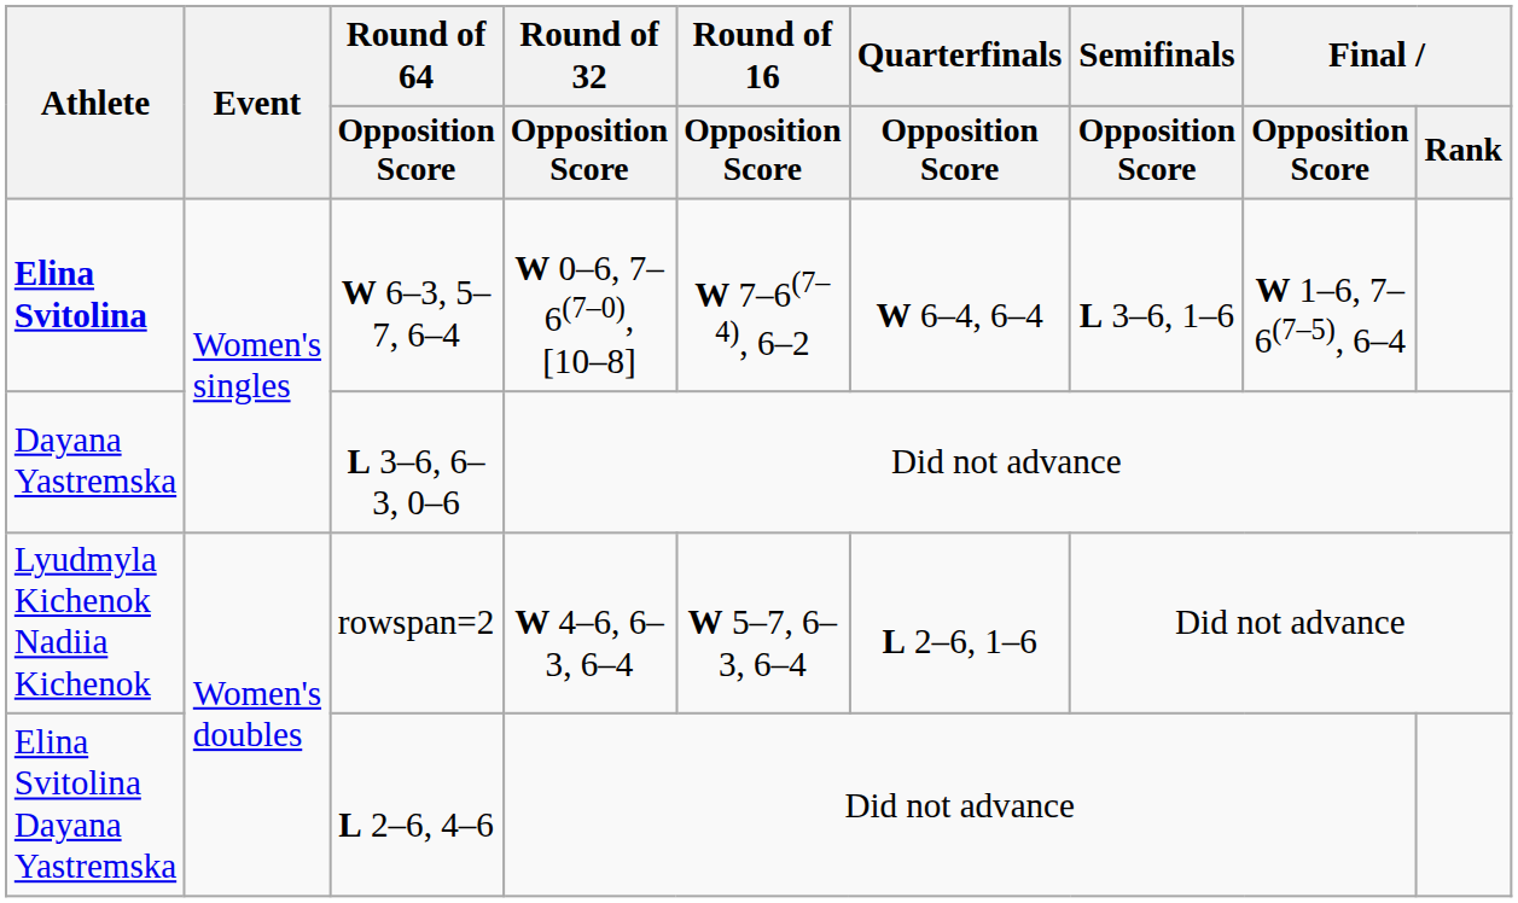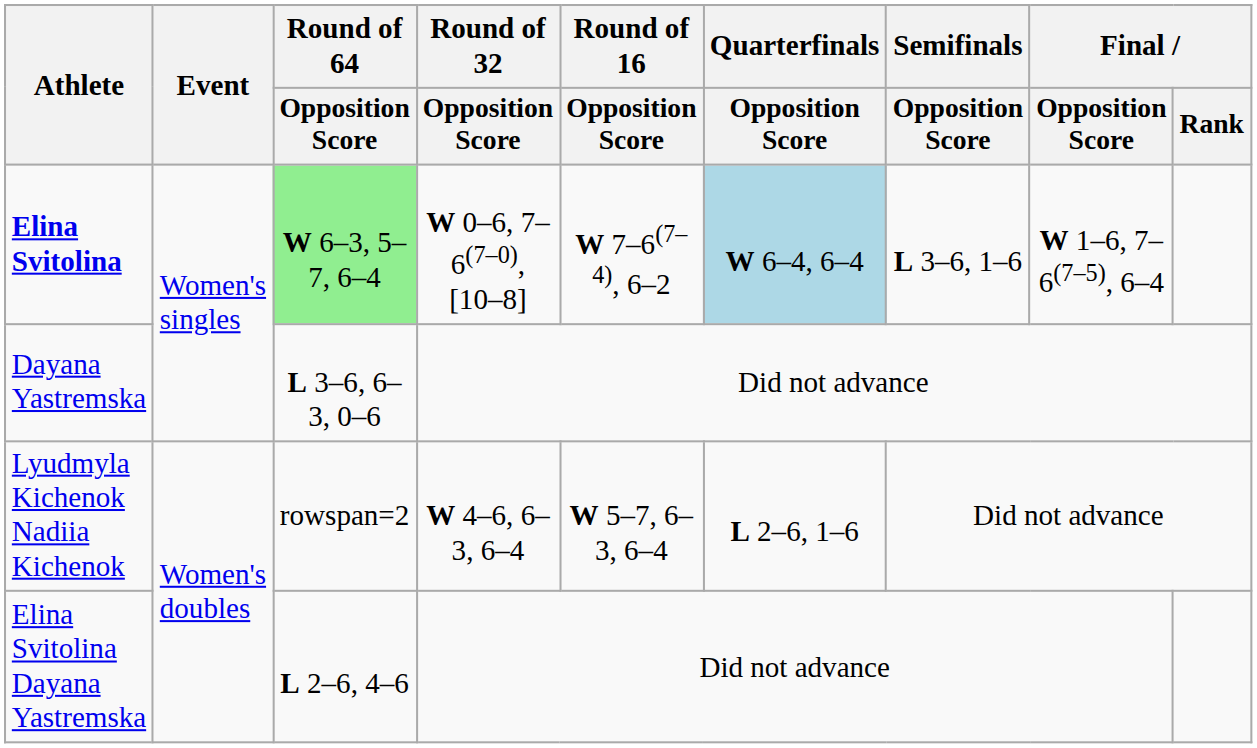Elina Svitolina | Round of 64 / Opposition Score: no background -> lightgreen background
Elina Svitolina | Quarterfinals / Opposition Score: no background -> lightblue background
